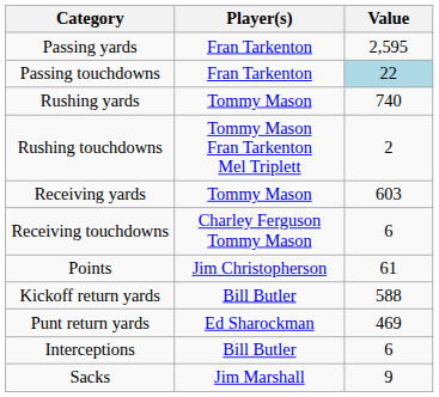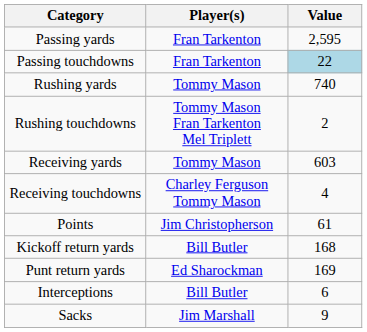Receiving touchdowns | Value: 6 -> 4
Kickoff return yards | Value: 588 -> 168
Punt return yards | Value: 469 -> 169
